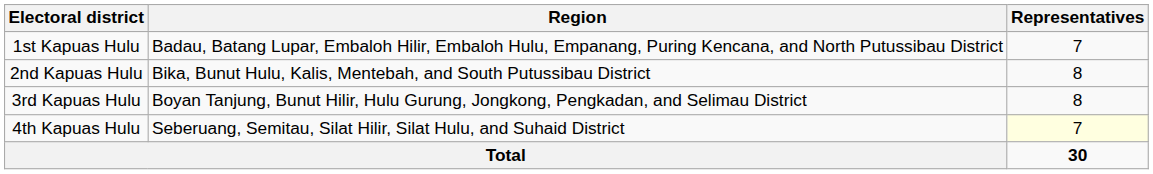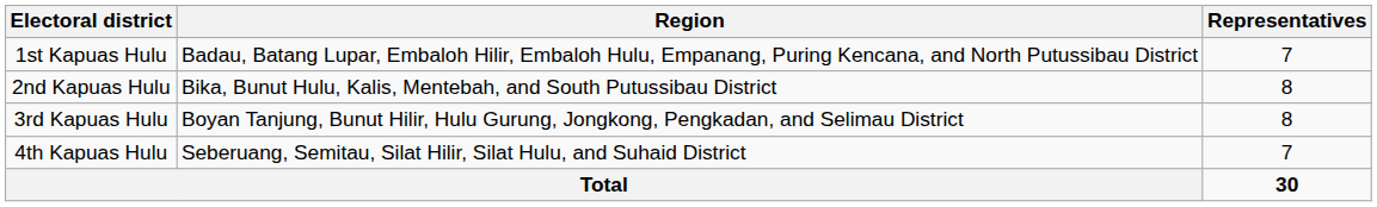4th Kapuas Hulu | Representatives: lightyellow background -> no background
